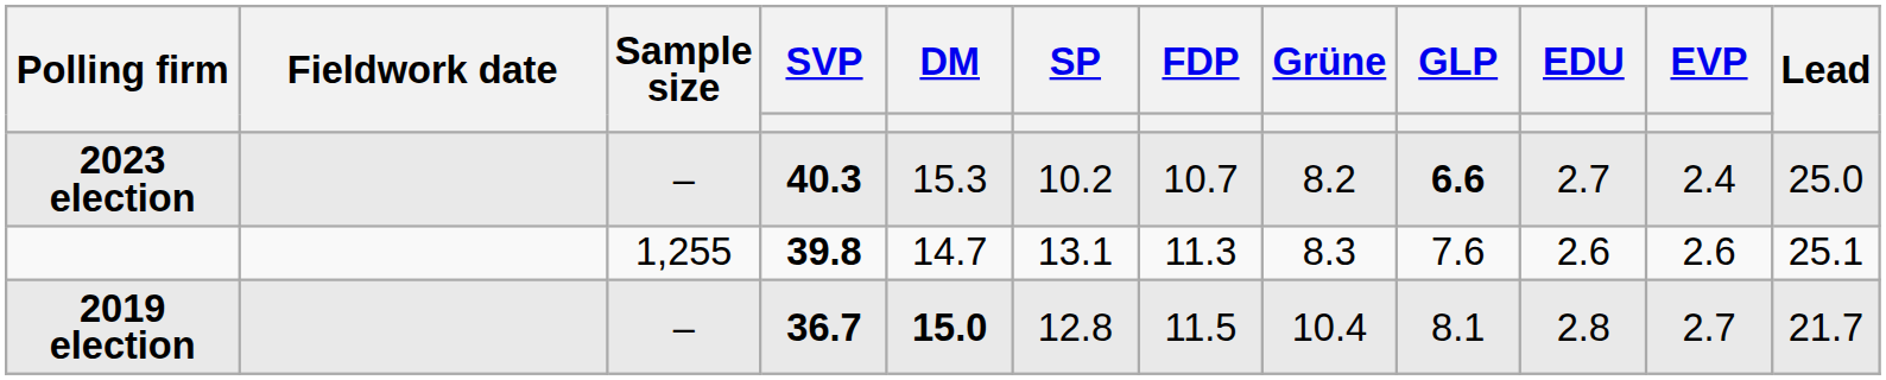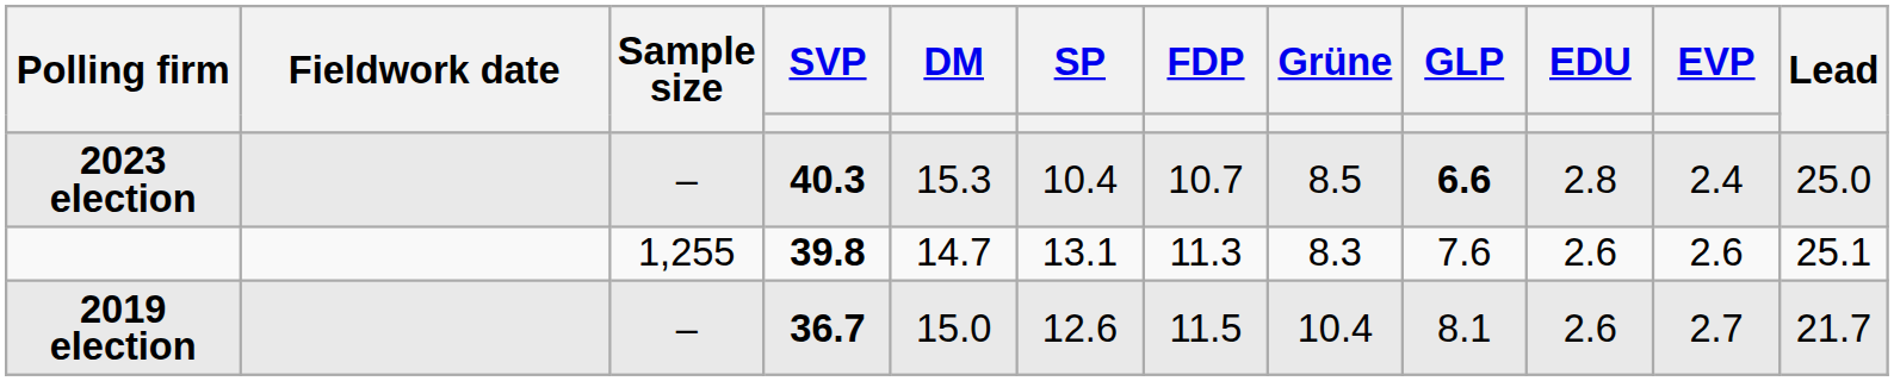2023 election | SP: 10.2 -> 10.4
2023 election | Grüne: 8.2 -> 8.5
2023 election | EDU: 2.7 -> 2.8
2019 election | DM: bold -> normal
2019 election | SP: 12.8 -> 12.6
2019 election | EDU: 2.8 -> 2.6
